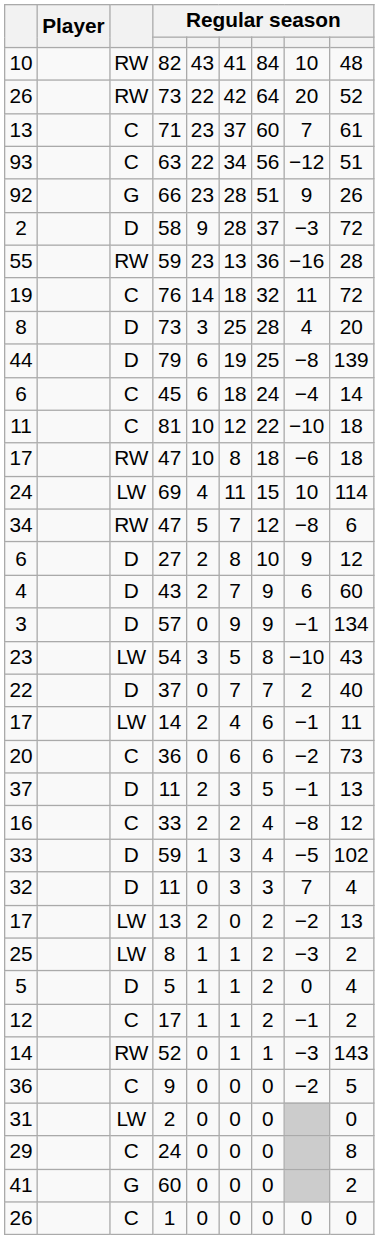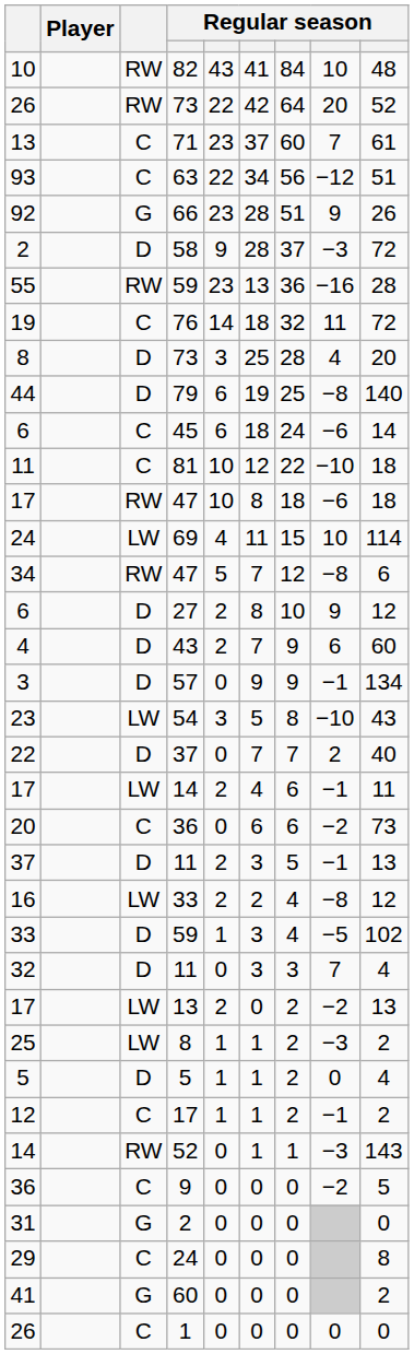44 | column 9: 139 -> 140
6 / 45 | column 8: −4 -> −6
16 | column 3: C -> LW
31 | column 3: LW -> G
